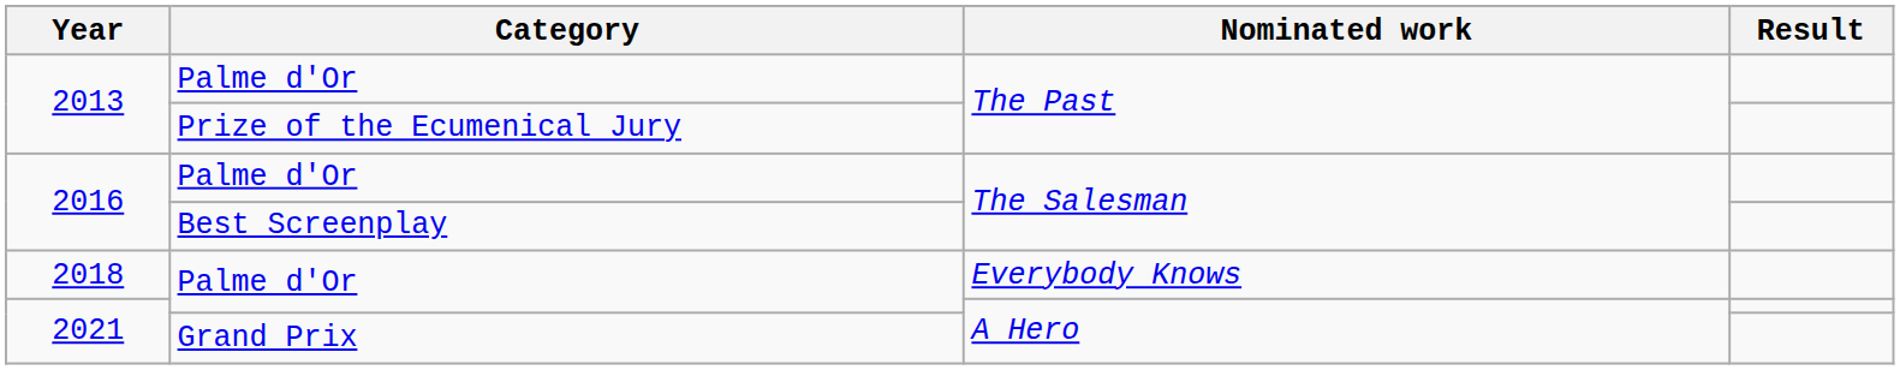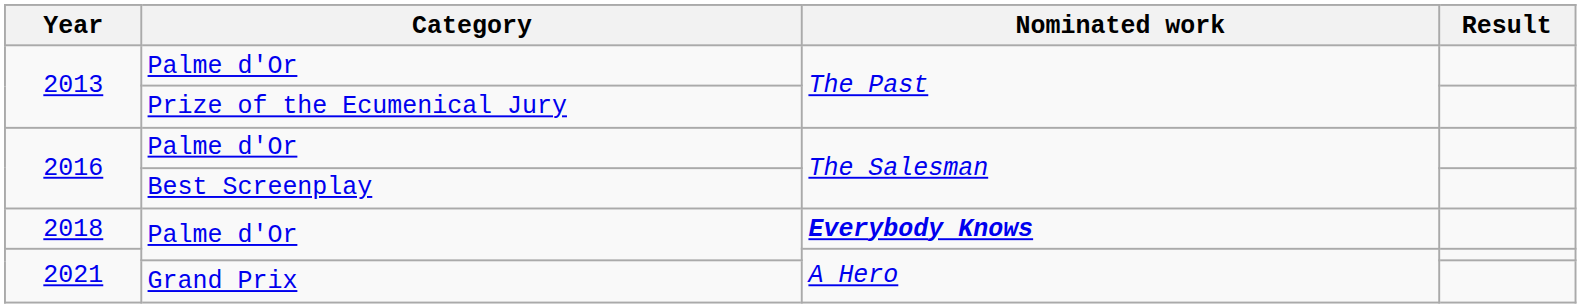2018 | Nominated work: normal -> bold
